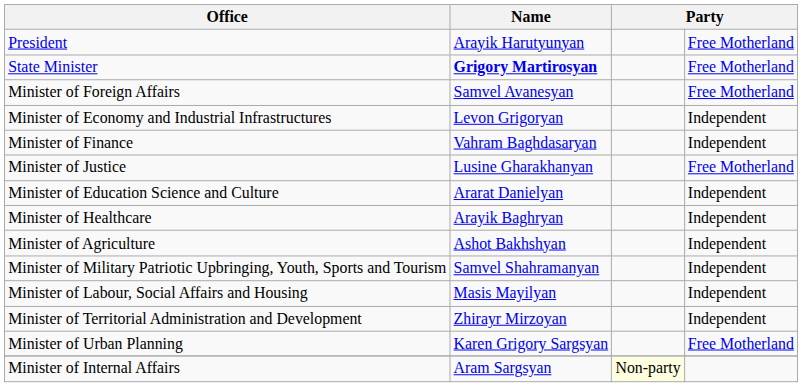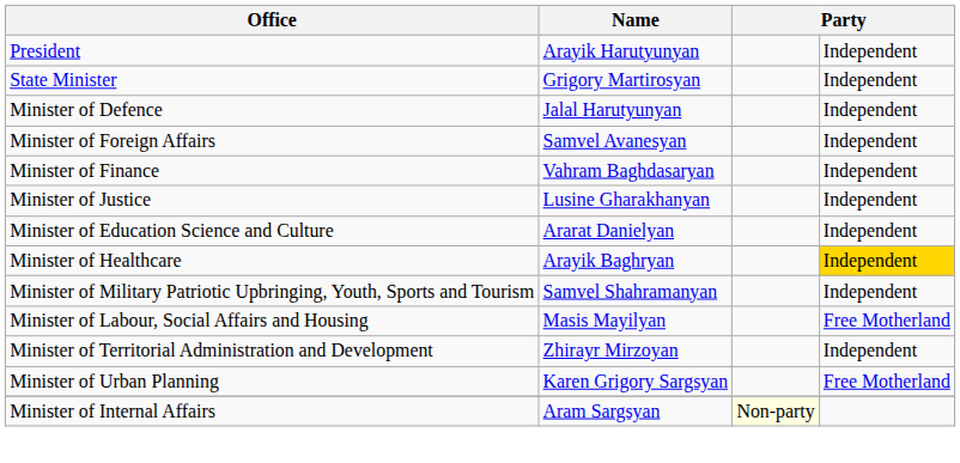President | column 4: Free Motherland -> Independent
State Minister | Name: bold -> normal
State Minister | column 4: Free Motherland -> Independent
+ row: Minister of Defence | Jalal Harutyunyan | Independent
Minister of Foreign Affairs | column 4: Free Motherland -> Independent
- row: Minister of Economy and Industrial Infrastructures | Levon Grigoryan | Independent
Minister of Justice | column 4: Free Motherland -> Independent
Minister of Healthcare | column 4: no background -> gold background
- row: Minister of Agriculture | Ashot Bakhshyan | Independent
Minister of Labour, Social Affairs and Housing | column 4: Independent -> Free Motherland
